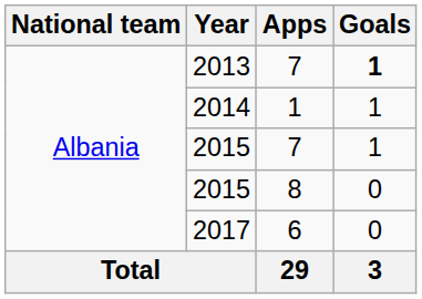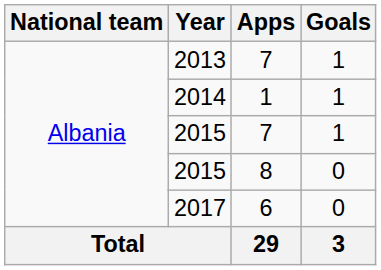2013 | Goals: bold -> normal
